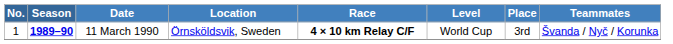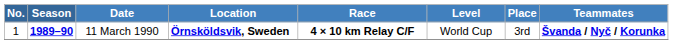11 March 1990 | Location: normal -> bold
11 March 1990 | Teammates: normal -> bold
